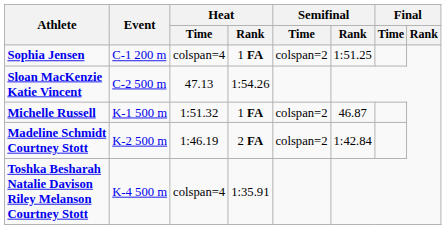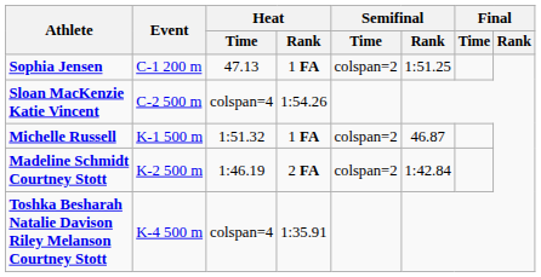Sophia Jensen | Heat / Time: colspan=4 -> 47.13
Sloan MacKenzie Katie Vincent | Heat / Time: 47.13 -> colspan=4
